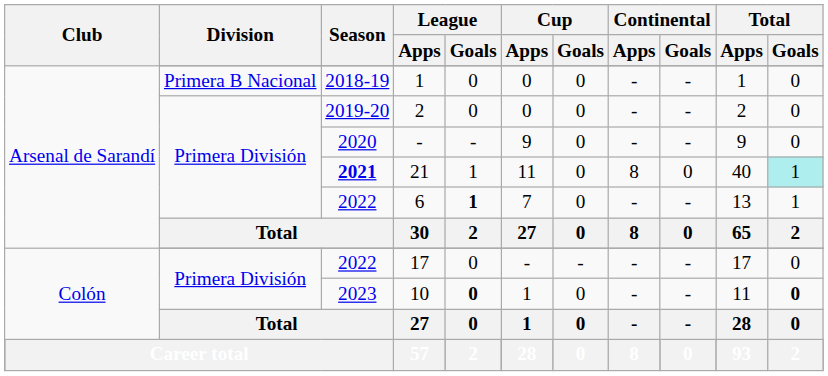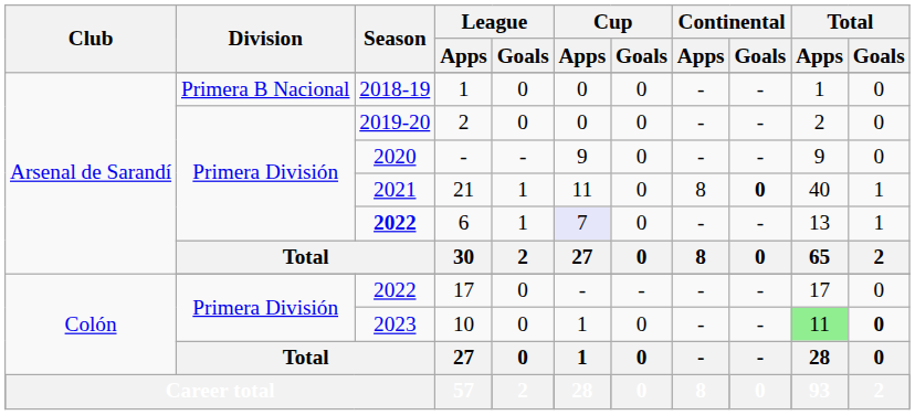21 | Season: bold -> normal
21 | Continental / Goals: normal -> bold
21 | Total / Goals: paleturquoise background -> no background
6 | Season: normal -> bold
6 | League / Goals: bold -> normal
6 | Cup / Apps: no background -> lavender background
10 | League / Goals: bold -> normal
10 | Total / Apps: no background -> lightgreen background
